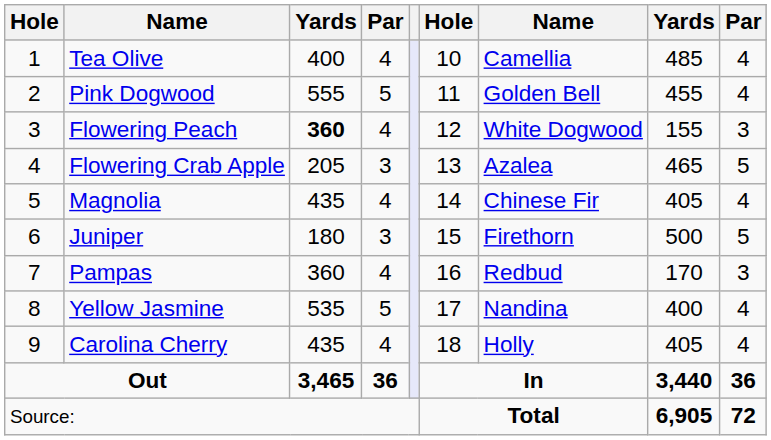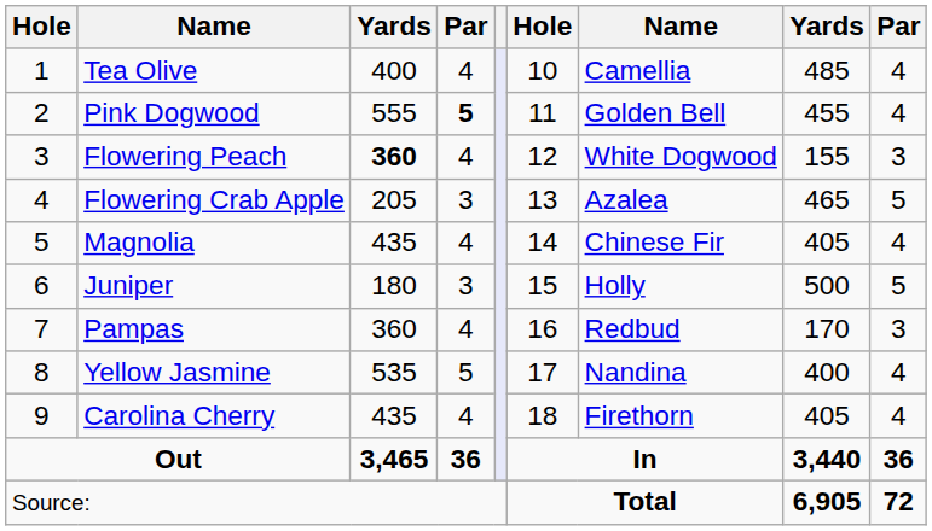Pink Dogwood | column 4: normal -> bold
Juniper | column 7: Firethorn -> Holly
Carolina Cherry | column 7: Holly -> Firethorn
